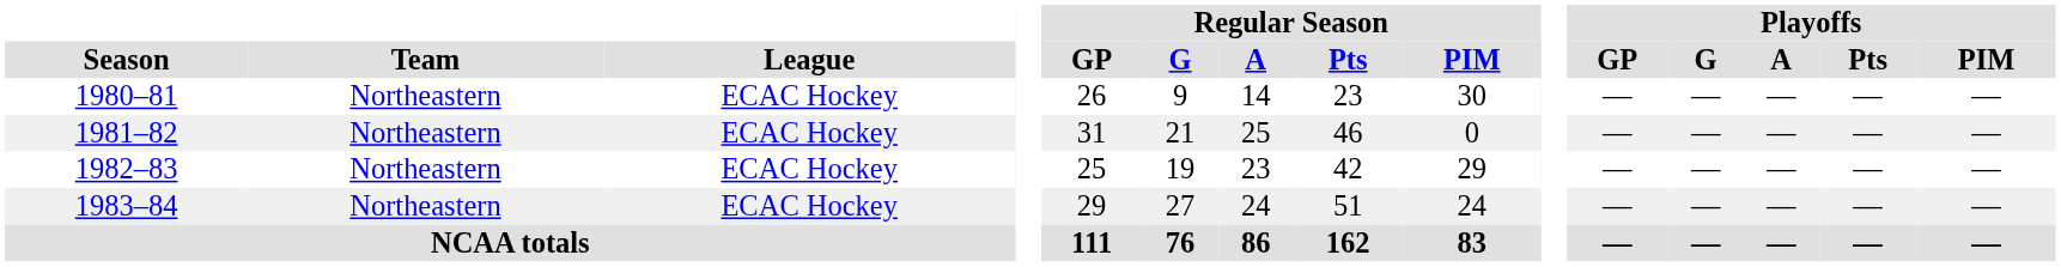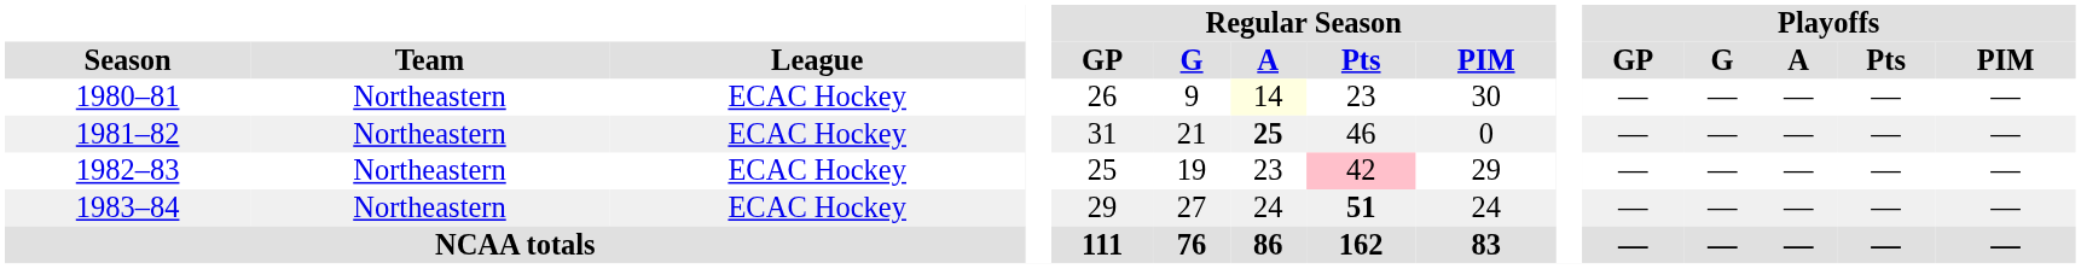1980–81 | Regular Season / A: no background -> lightyellow background
1981–82 | Regular Season / A: normal -> bold
1982–83 | Regular Season / Pts: no background -> pink background
1983–84 | Regular Season / Pts: normal -> bold
